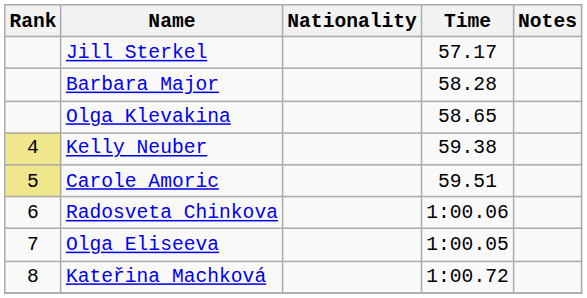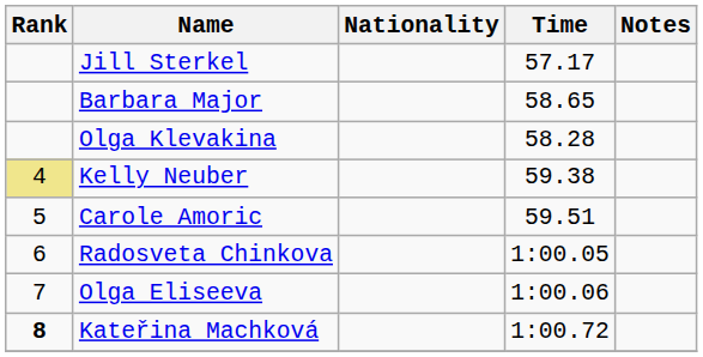Barbara Major | Time: 58.28 -> 58.65
Olga Klevakina | Time: 58.65 -> 58.28
Carole Amoric | Rank: khaki background -> no background
Radosveta Chinkova | Time: 1:00.06 -> 1:00.05
Olga Eliseeva | Time: 1:00.05 -> 1:00.06
Kateřina Machková | Rank: normal -> bold
